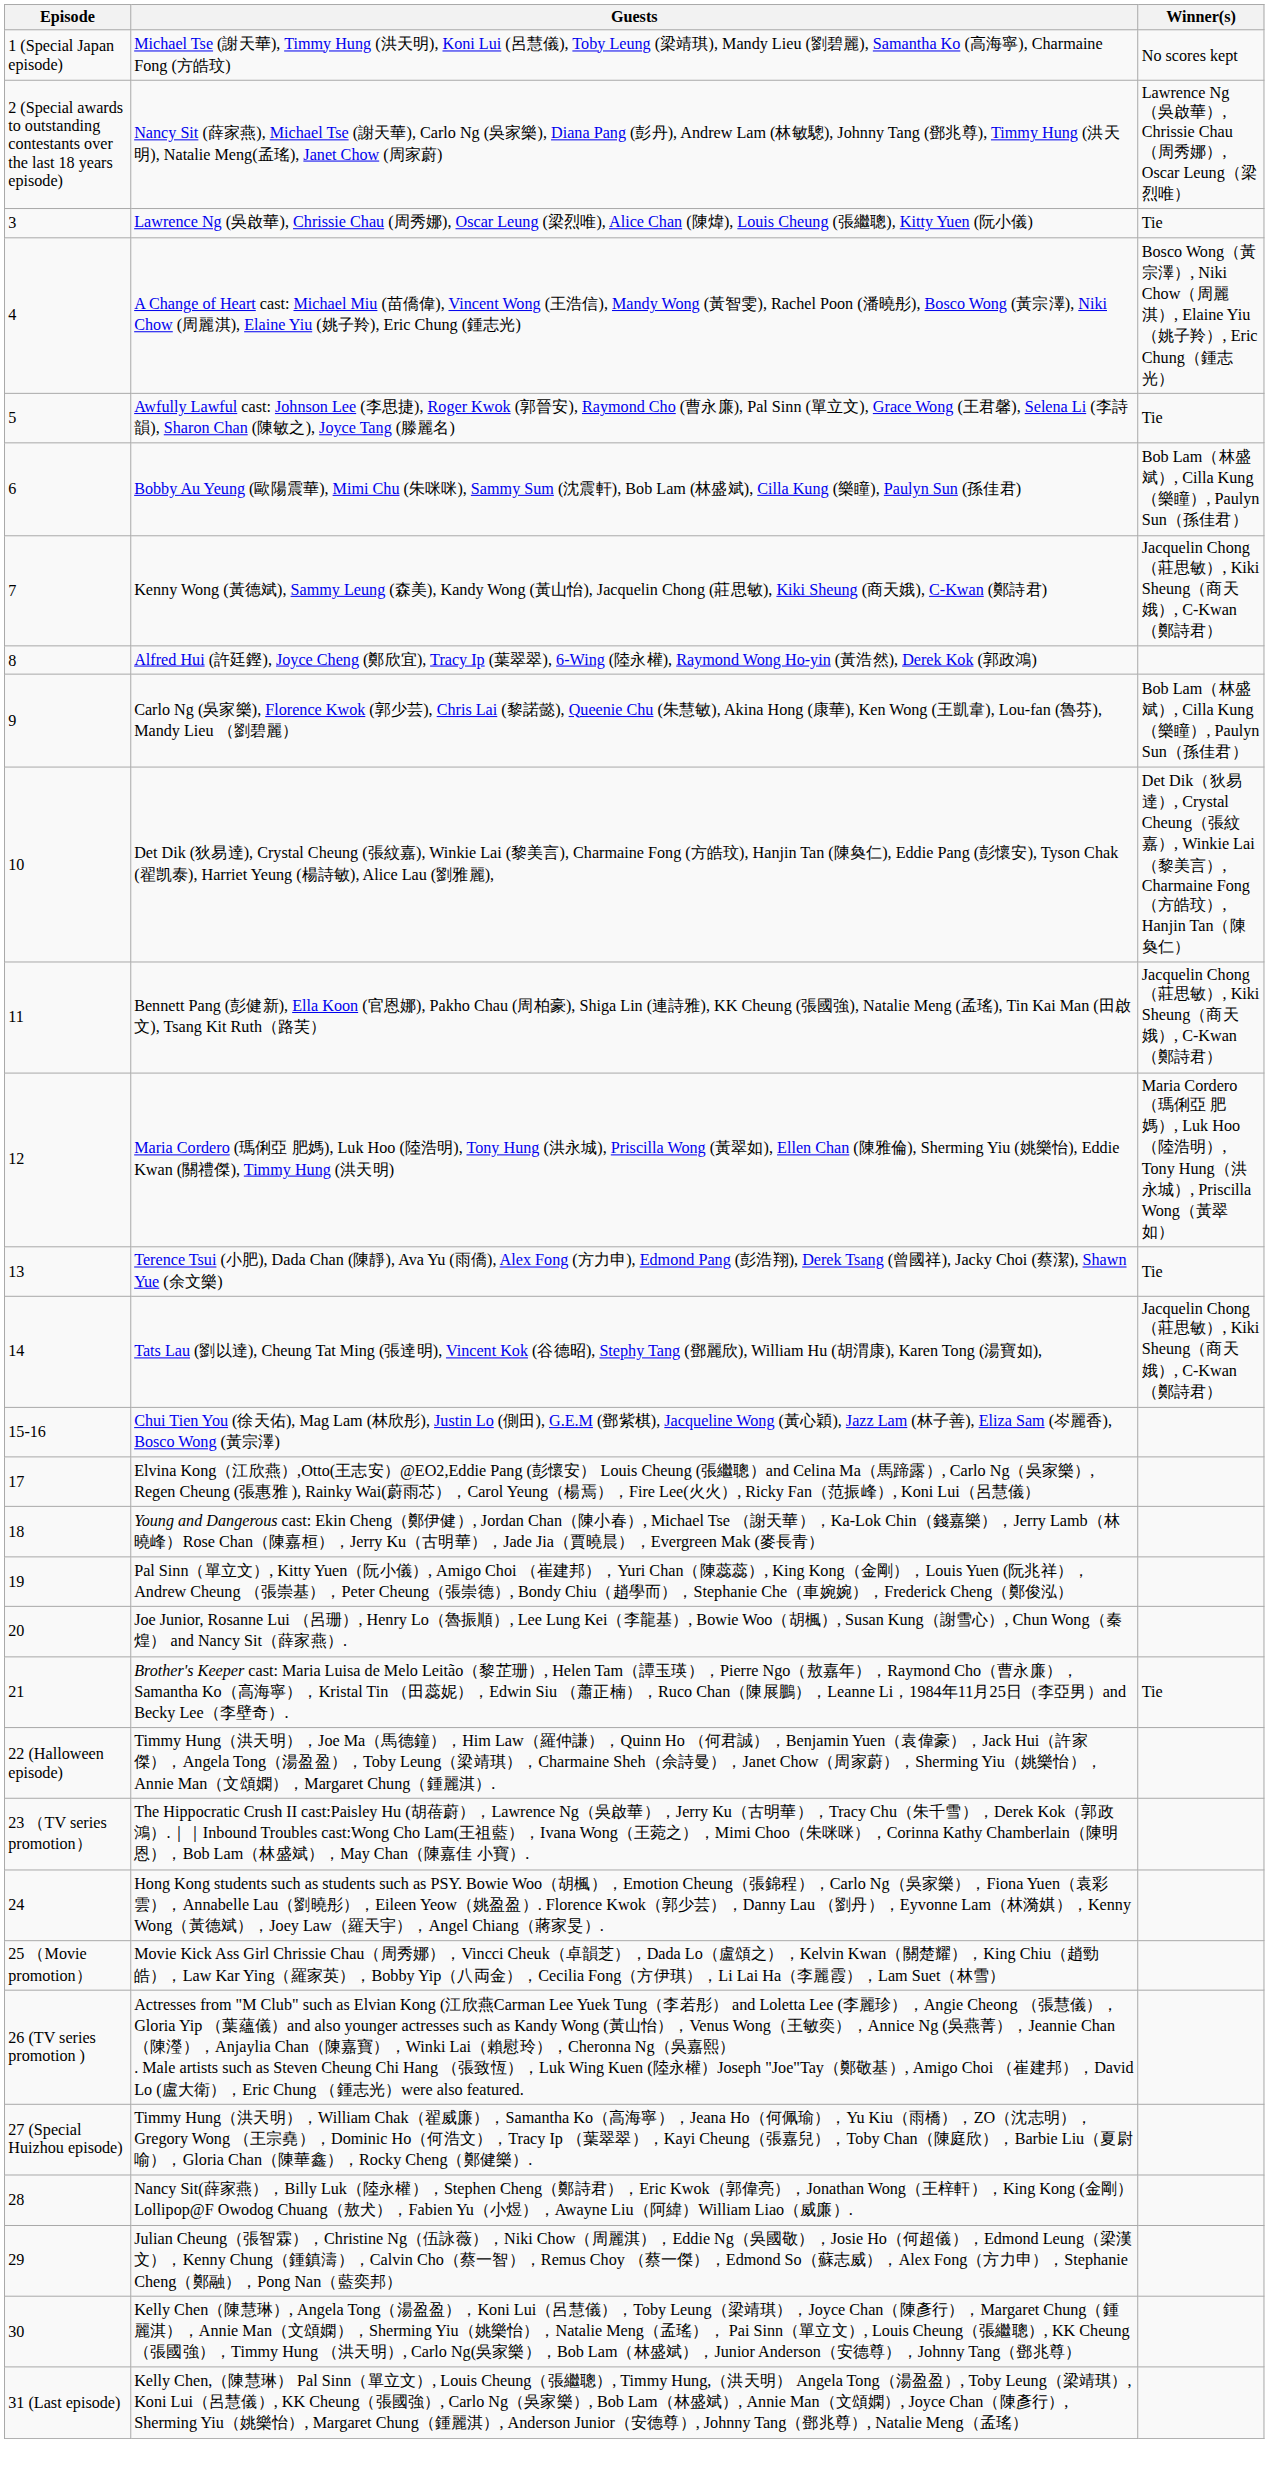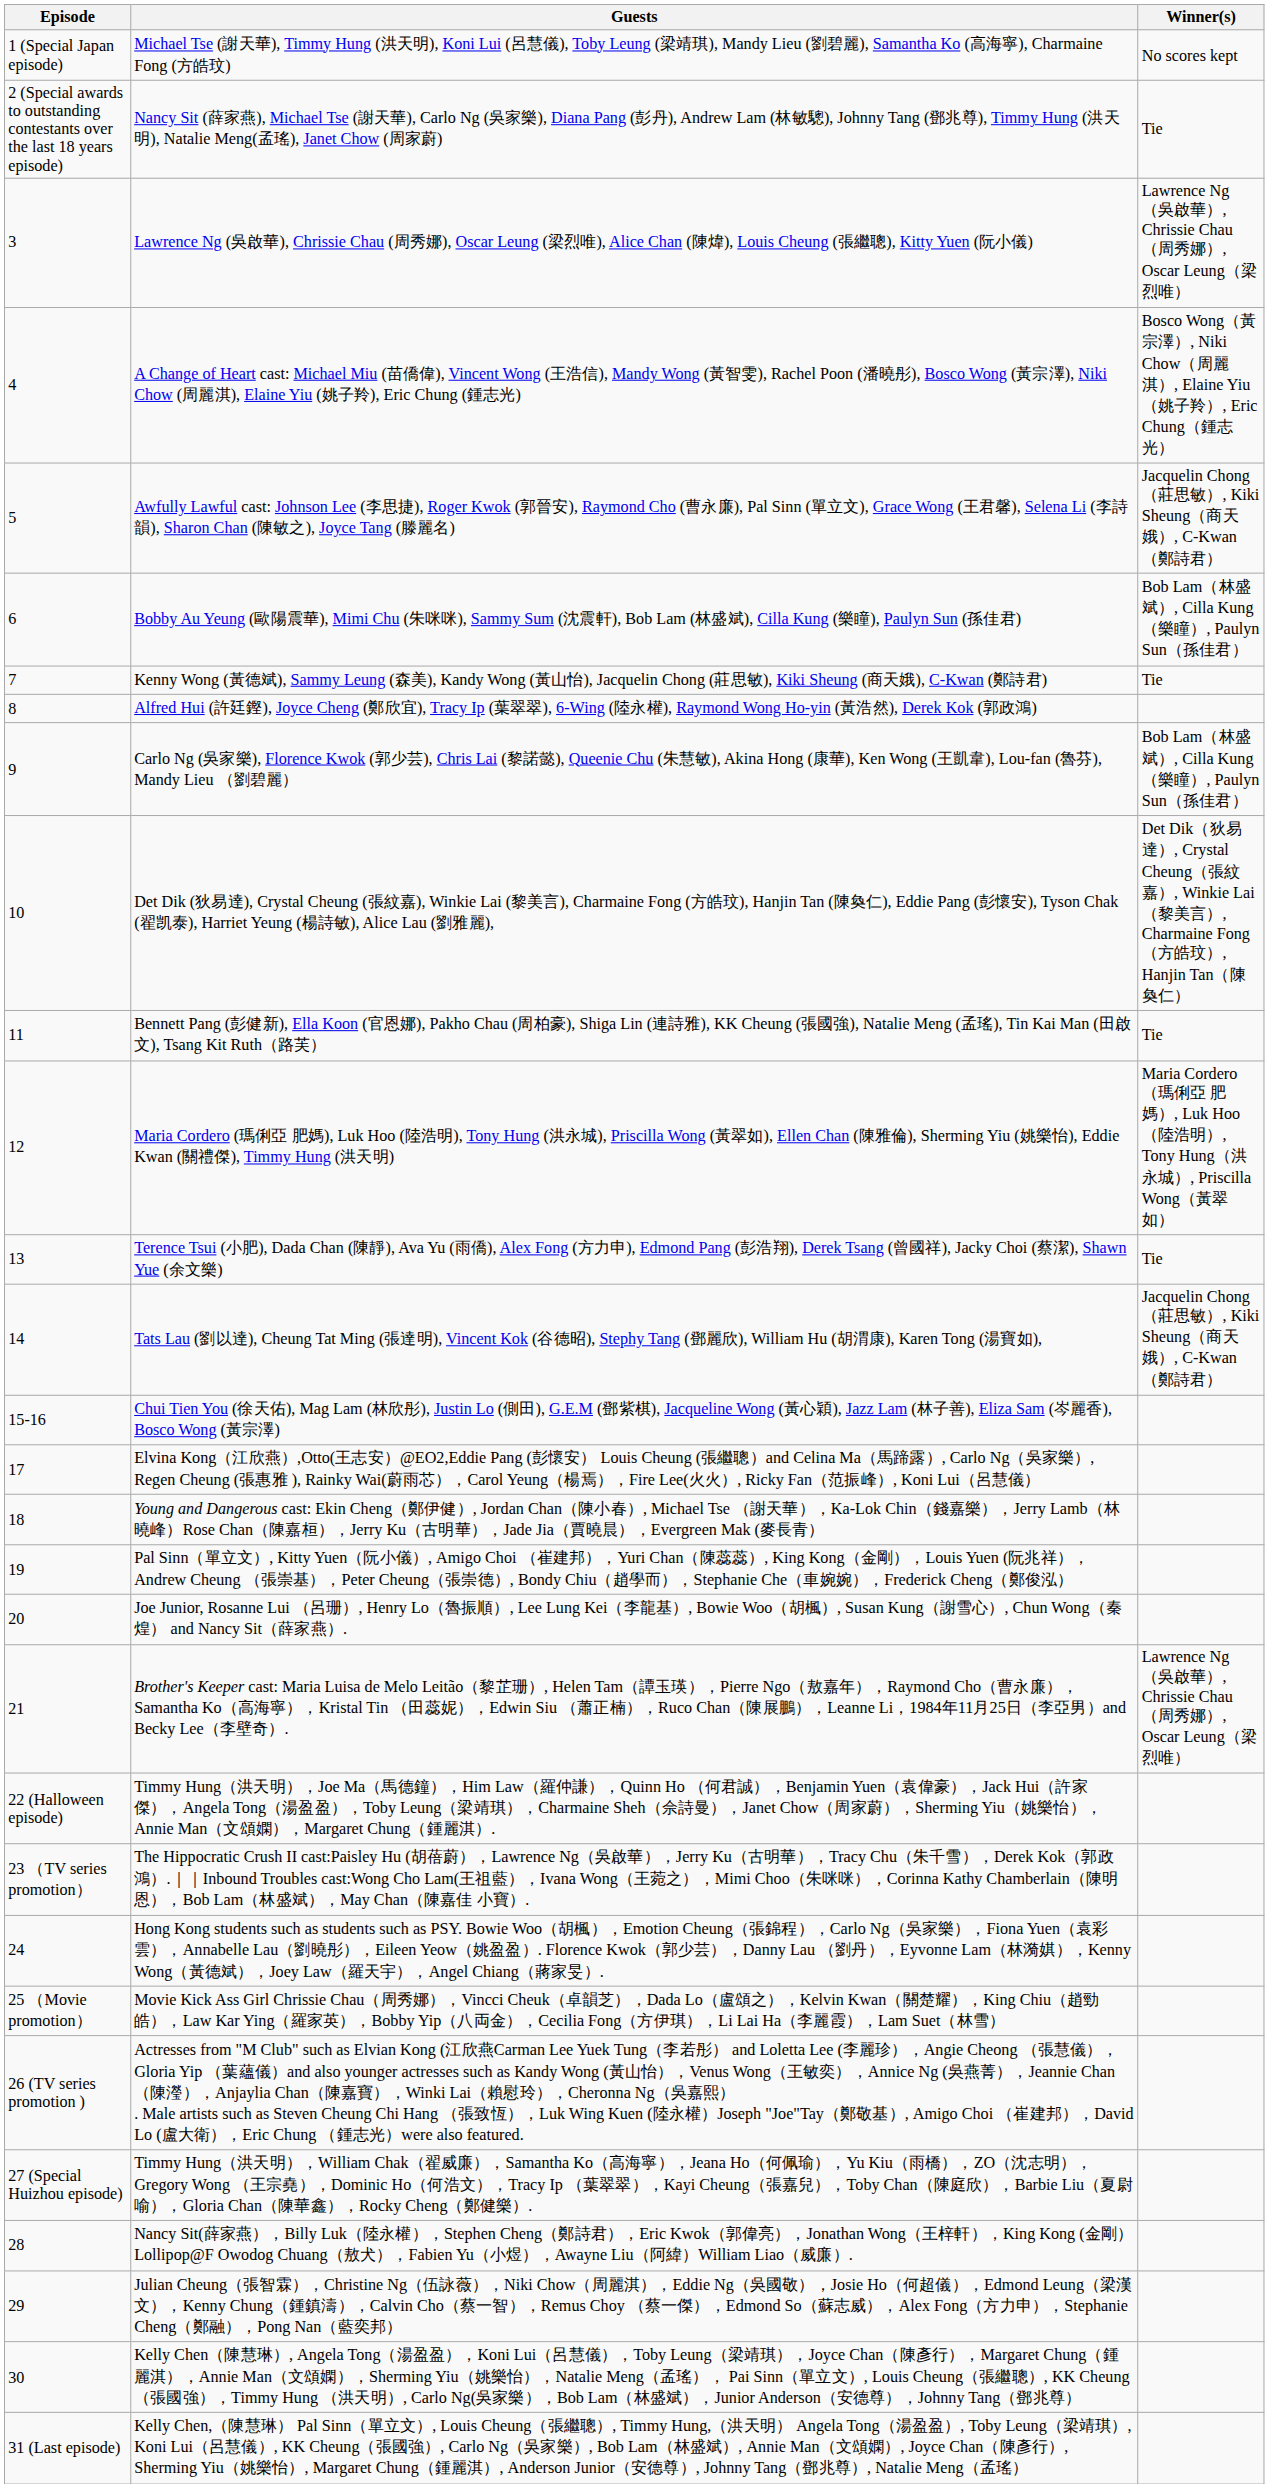row 3 | Winner(s): Lawrence Ng（吳啟華）, Chrissie Chau（周秀娜）, Oscar Leung（梁烈唯） -> Tie
row 4 | Winner(s): Tie -> Lawrence Ng（吳啟華）, Chrissie Chau（周秀娜）, Oscar Leung（梁烈唯）
row 6 | Winner(s): Tie -> Jacquelin Chong（莊思敏）, Kiki Sheung（商天娥）, C-Kwan（鄭詩君）
row 8 | Winner(s): Jacquelin Chong（莊思敏）, Kiki Sheung（商天娥）, C-Kwan（鄭詩君） -> Tie
row 12 | Winner(s): Jacquelin Chong（莊思敏）, Kiki Sheung（商天娥）, C-Kwan（鄭詩君） -> Tie
row 21 | Winner(s): Tie -> Lawrence Ng（吳啟華）, Chrissie Chau（周秀娜）, Oscar Leung（梁烈唯）
